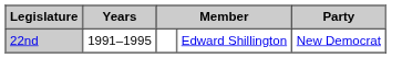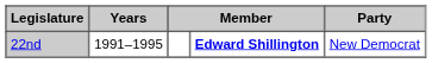22nd | column 4: normal -> bold
